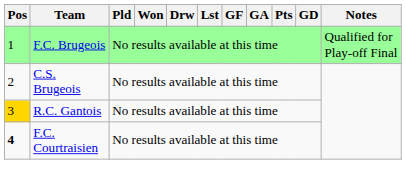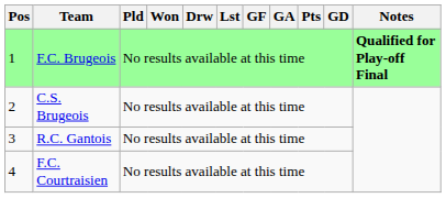F.C. Brugeois | Notes: normal -> bold
R.C. Gantois | Pos: gold background -> no background
F.C. Courtraisien | Pos: bold -> normal
